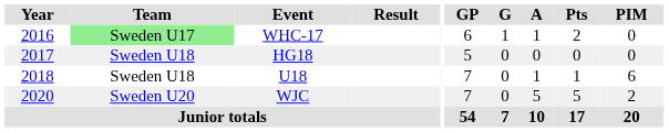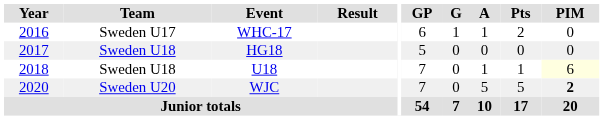WHC-17 | Team: lightgreen background -> no background
U18 | PIM: no background -> lightyellow background
WJC | PIM: normal -> bold
